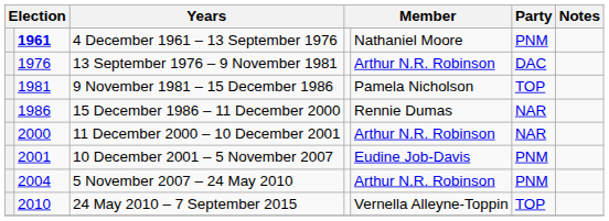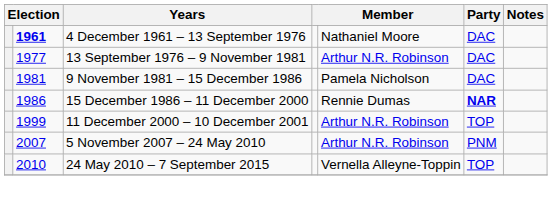4 December 1961 – 13 September 1976 | Party: PNM -> DAC
13 September 1976 – 9 November 1981 | column 2: 1976 -> 1977
9 November 1981 – 15 December 1986 | Party: TOP -> DAC
15 December 1986 – 11 December 2000 | Party: normal -> bold
11 December 2000 – 10 December 2001 | column 2: 2000 -> 1999
11 December 2000 – 10 December 2001 | Party: NAR -> TOP
- row: 2001 | 10 December 2001 – 5 November 2007 | Eudine Job-Davis | PNM
5 November 2007 – 24 May 2010 | column 2: 2004 -> 2007
